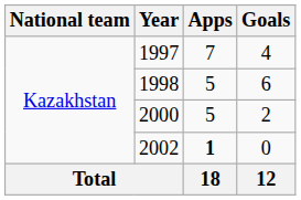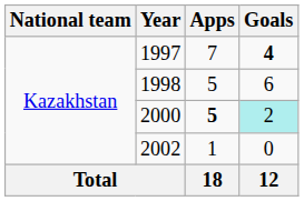1997 | Goals: normal -> bold
2000 | Apps: normal -> bold
2000 | Goals: no background -> paleturquoise background
2002 | Apps: bold -> normal
